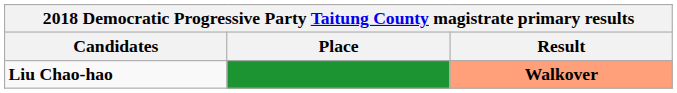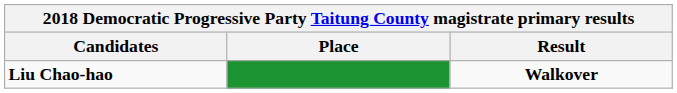Liu Chao-hao | Result: lightsalmon background -> no background
